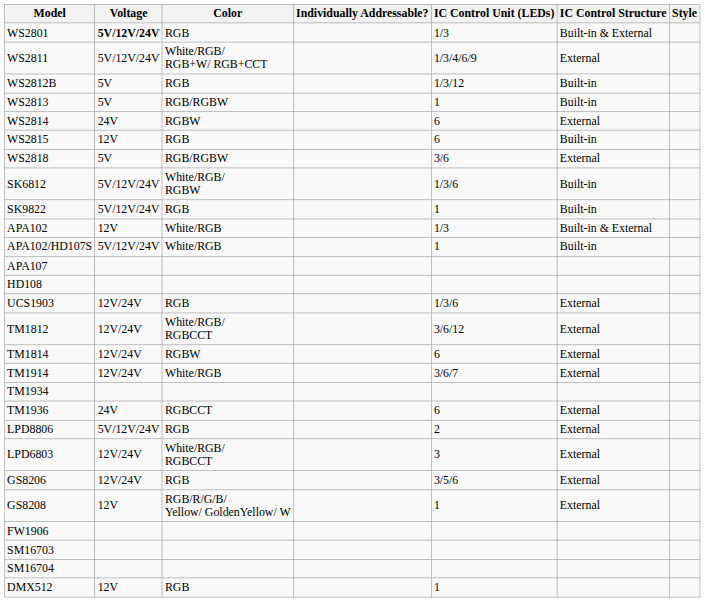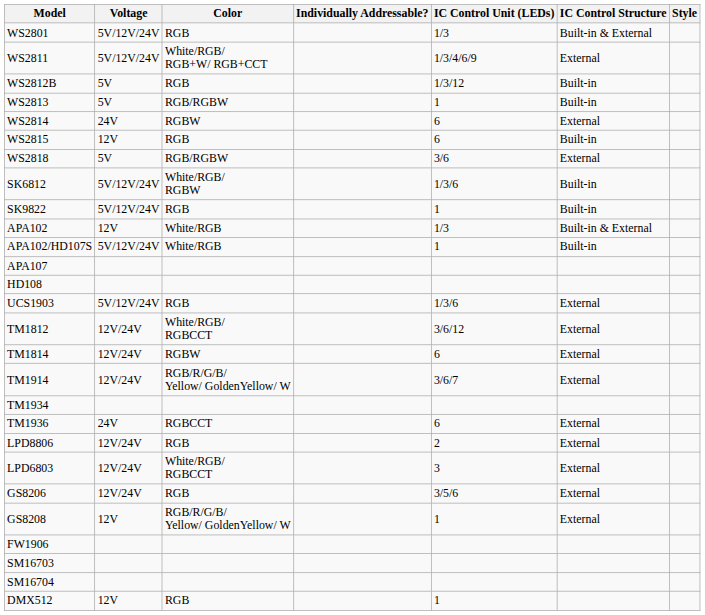WS2801 | Voltage: bold -> normal
UCS1903 | Voltage: 12V/24V -> 5V/12V/24V
TM1914 | Color: White/RGB -> RGB/R/G/B/ Yellow/ GoldenYellow/ W
LPD8806 | Voltage: 5V/12V/24V -> 12V/24V
